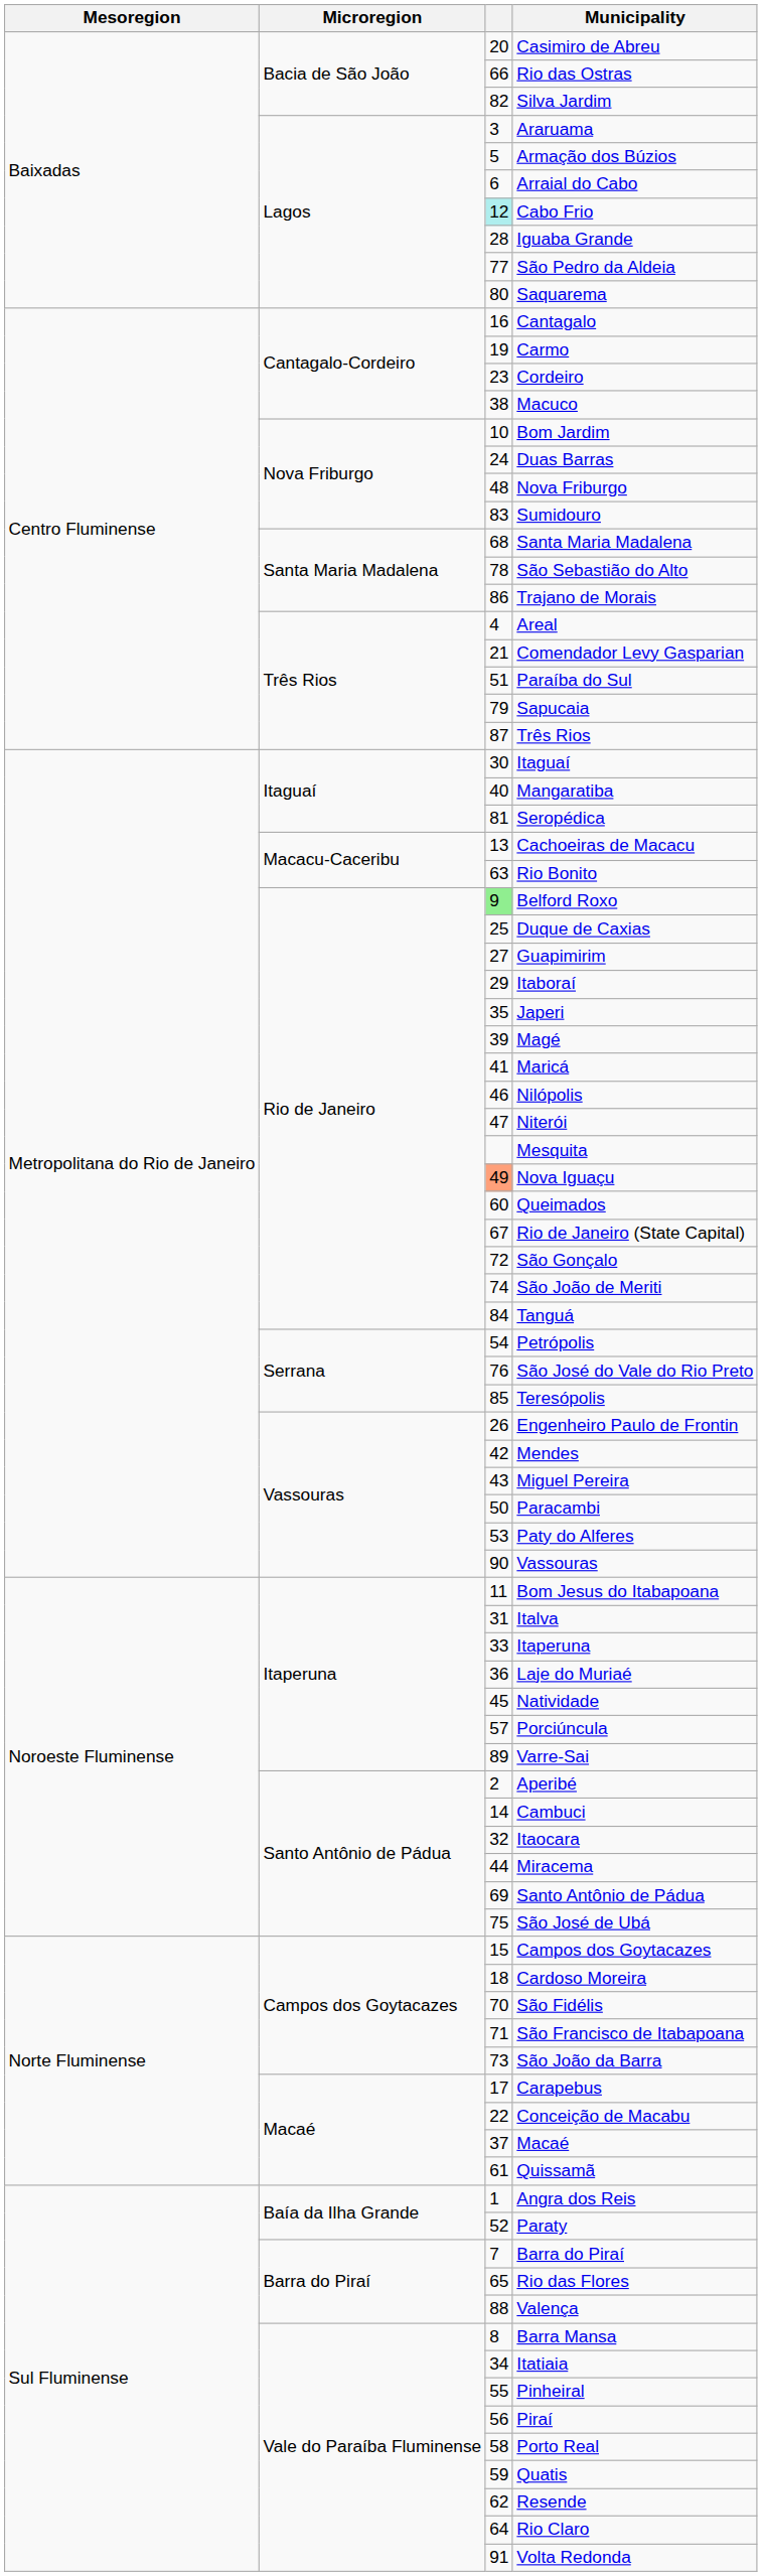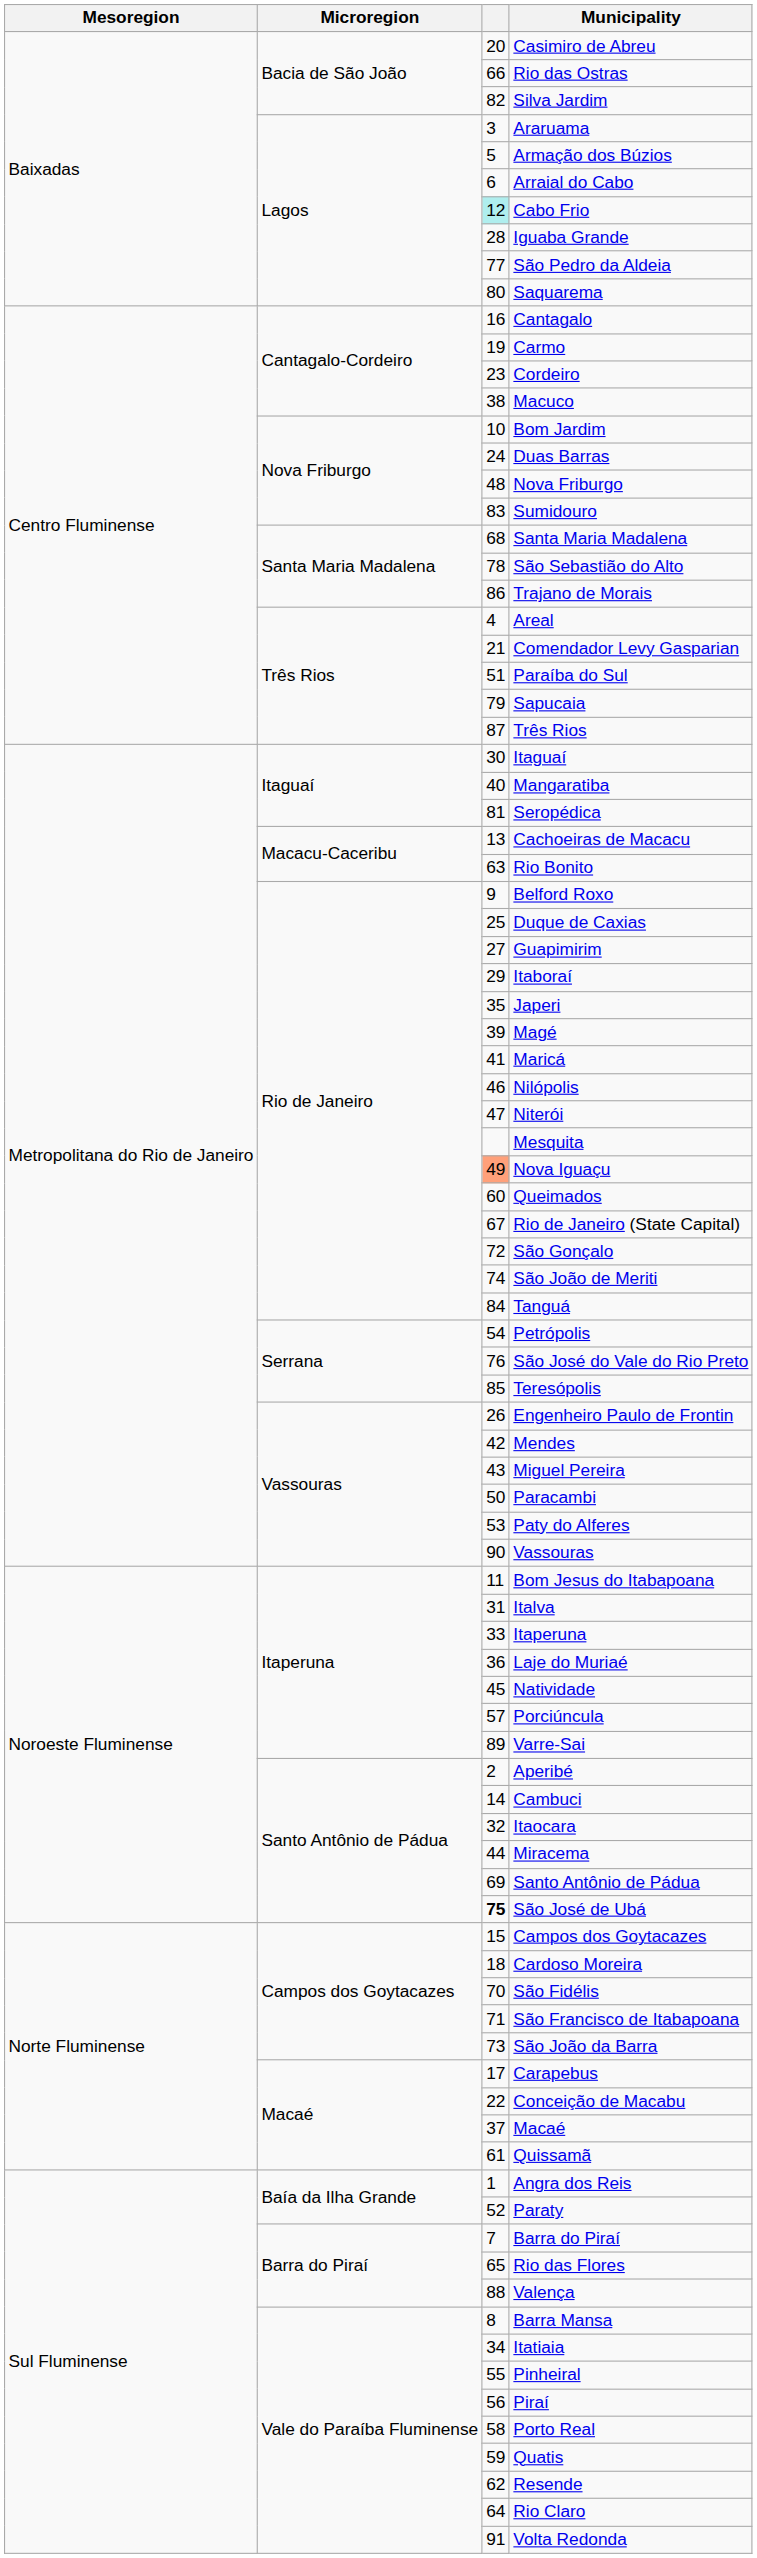Belford Roxo | column 3: lightgreen background -> no background
São José de Ubá | column 3: normal -> bold
